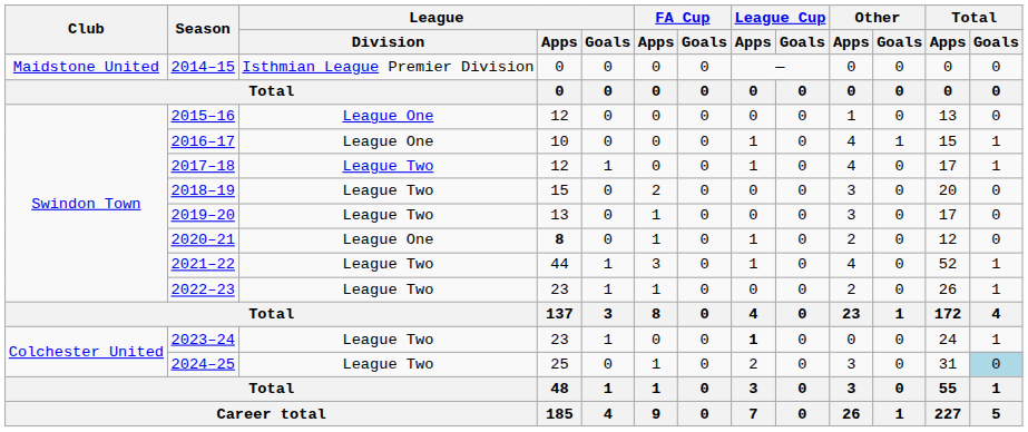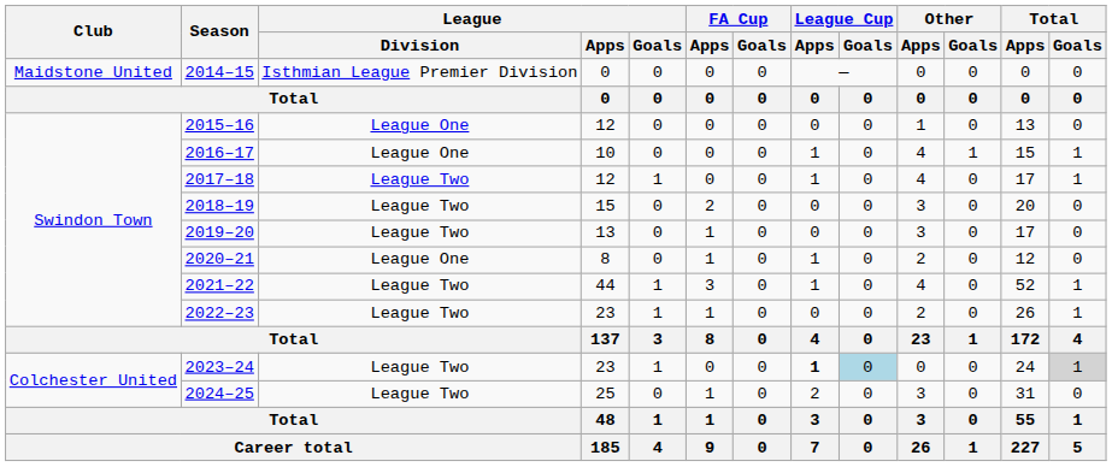2020–21 | League / Apps: bold -> normal
2023–24 | League Cup / Goals: no background -> lightblue background
2023–24 | Total / Goals: no background -> lightgrey background
2024–25 | Total / Goals: lightblue background -> no background
